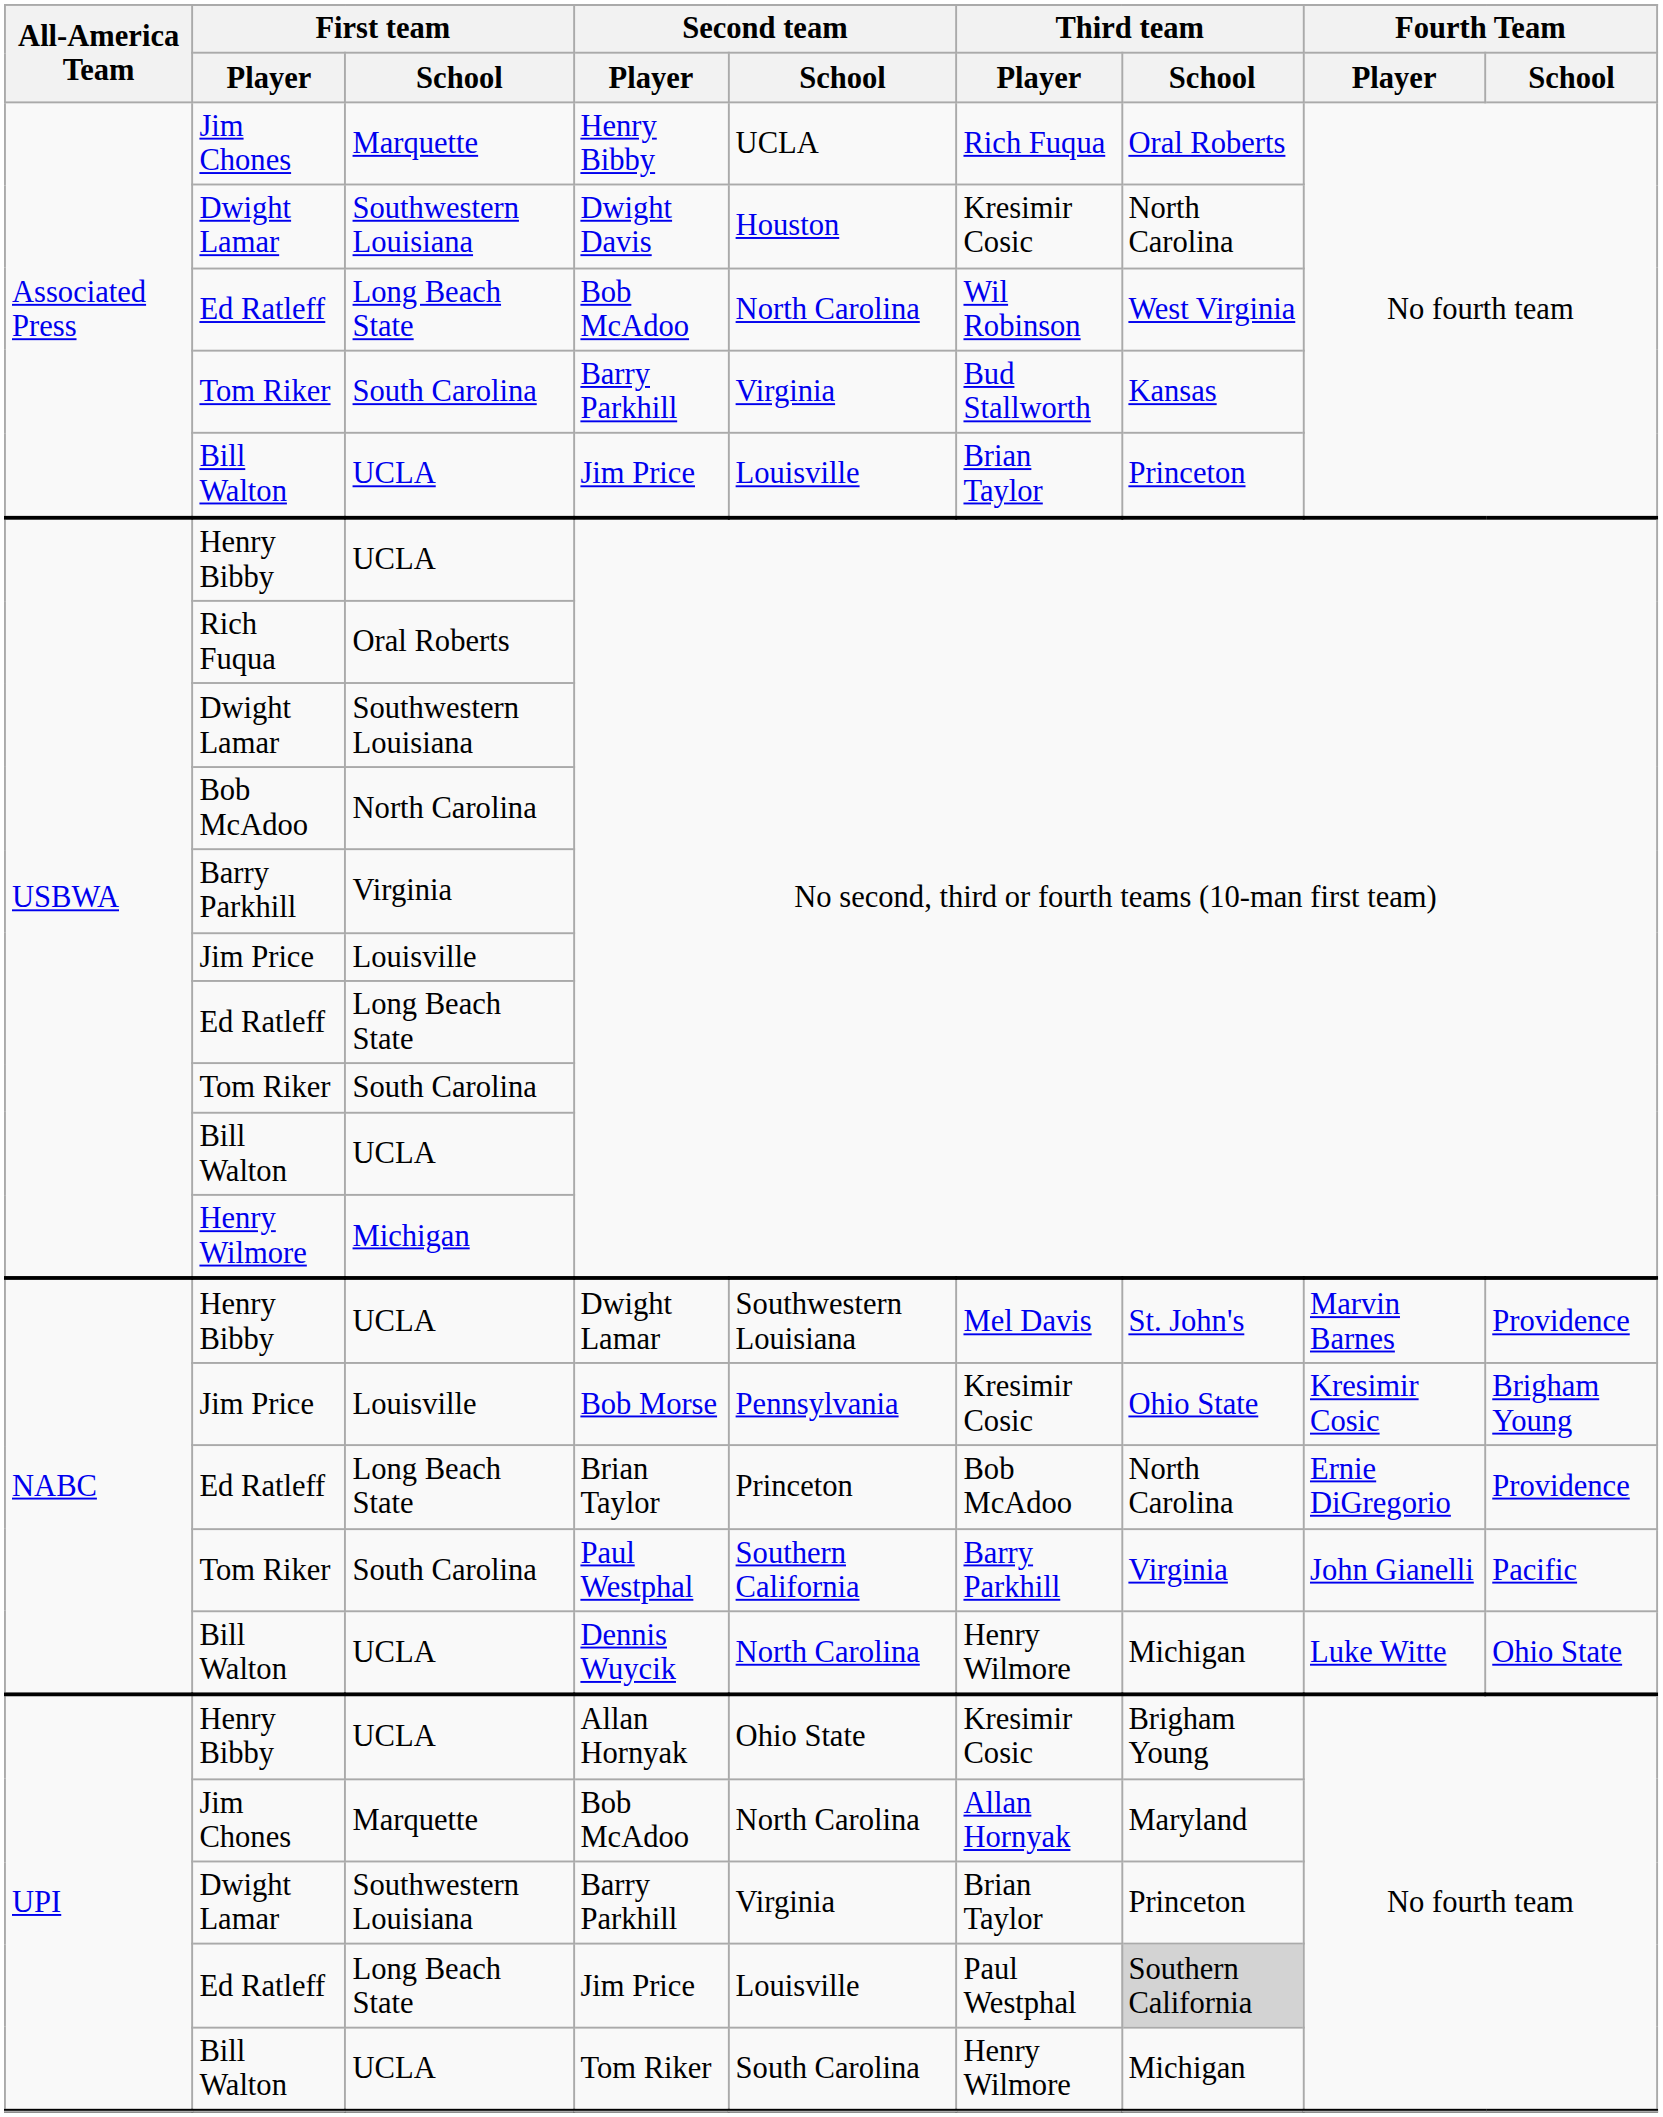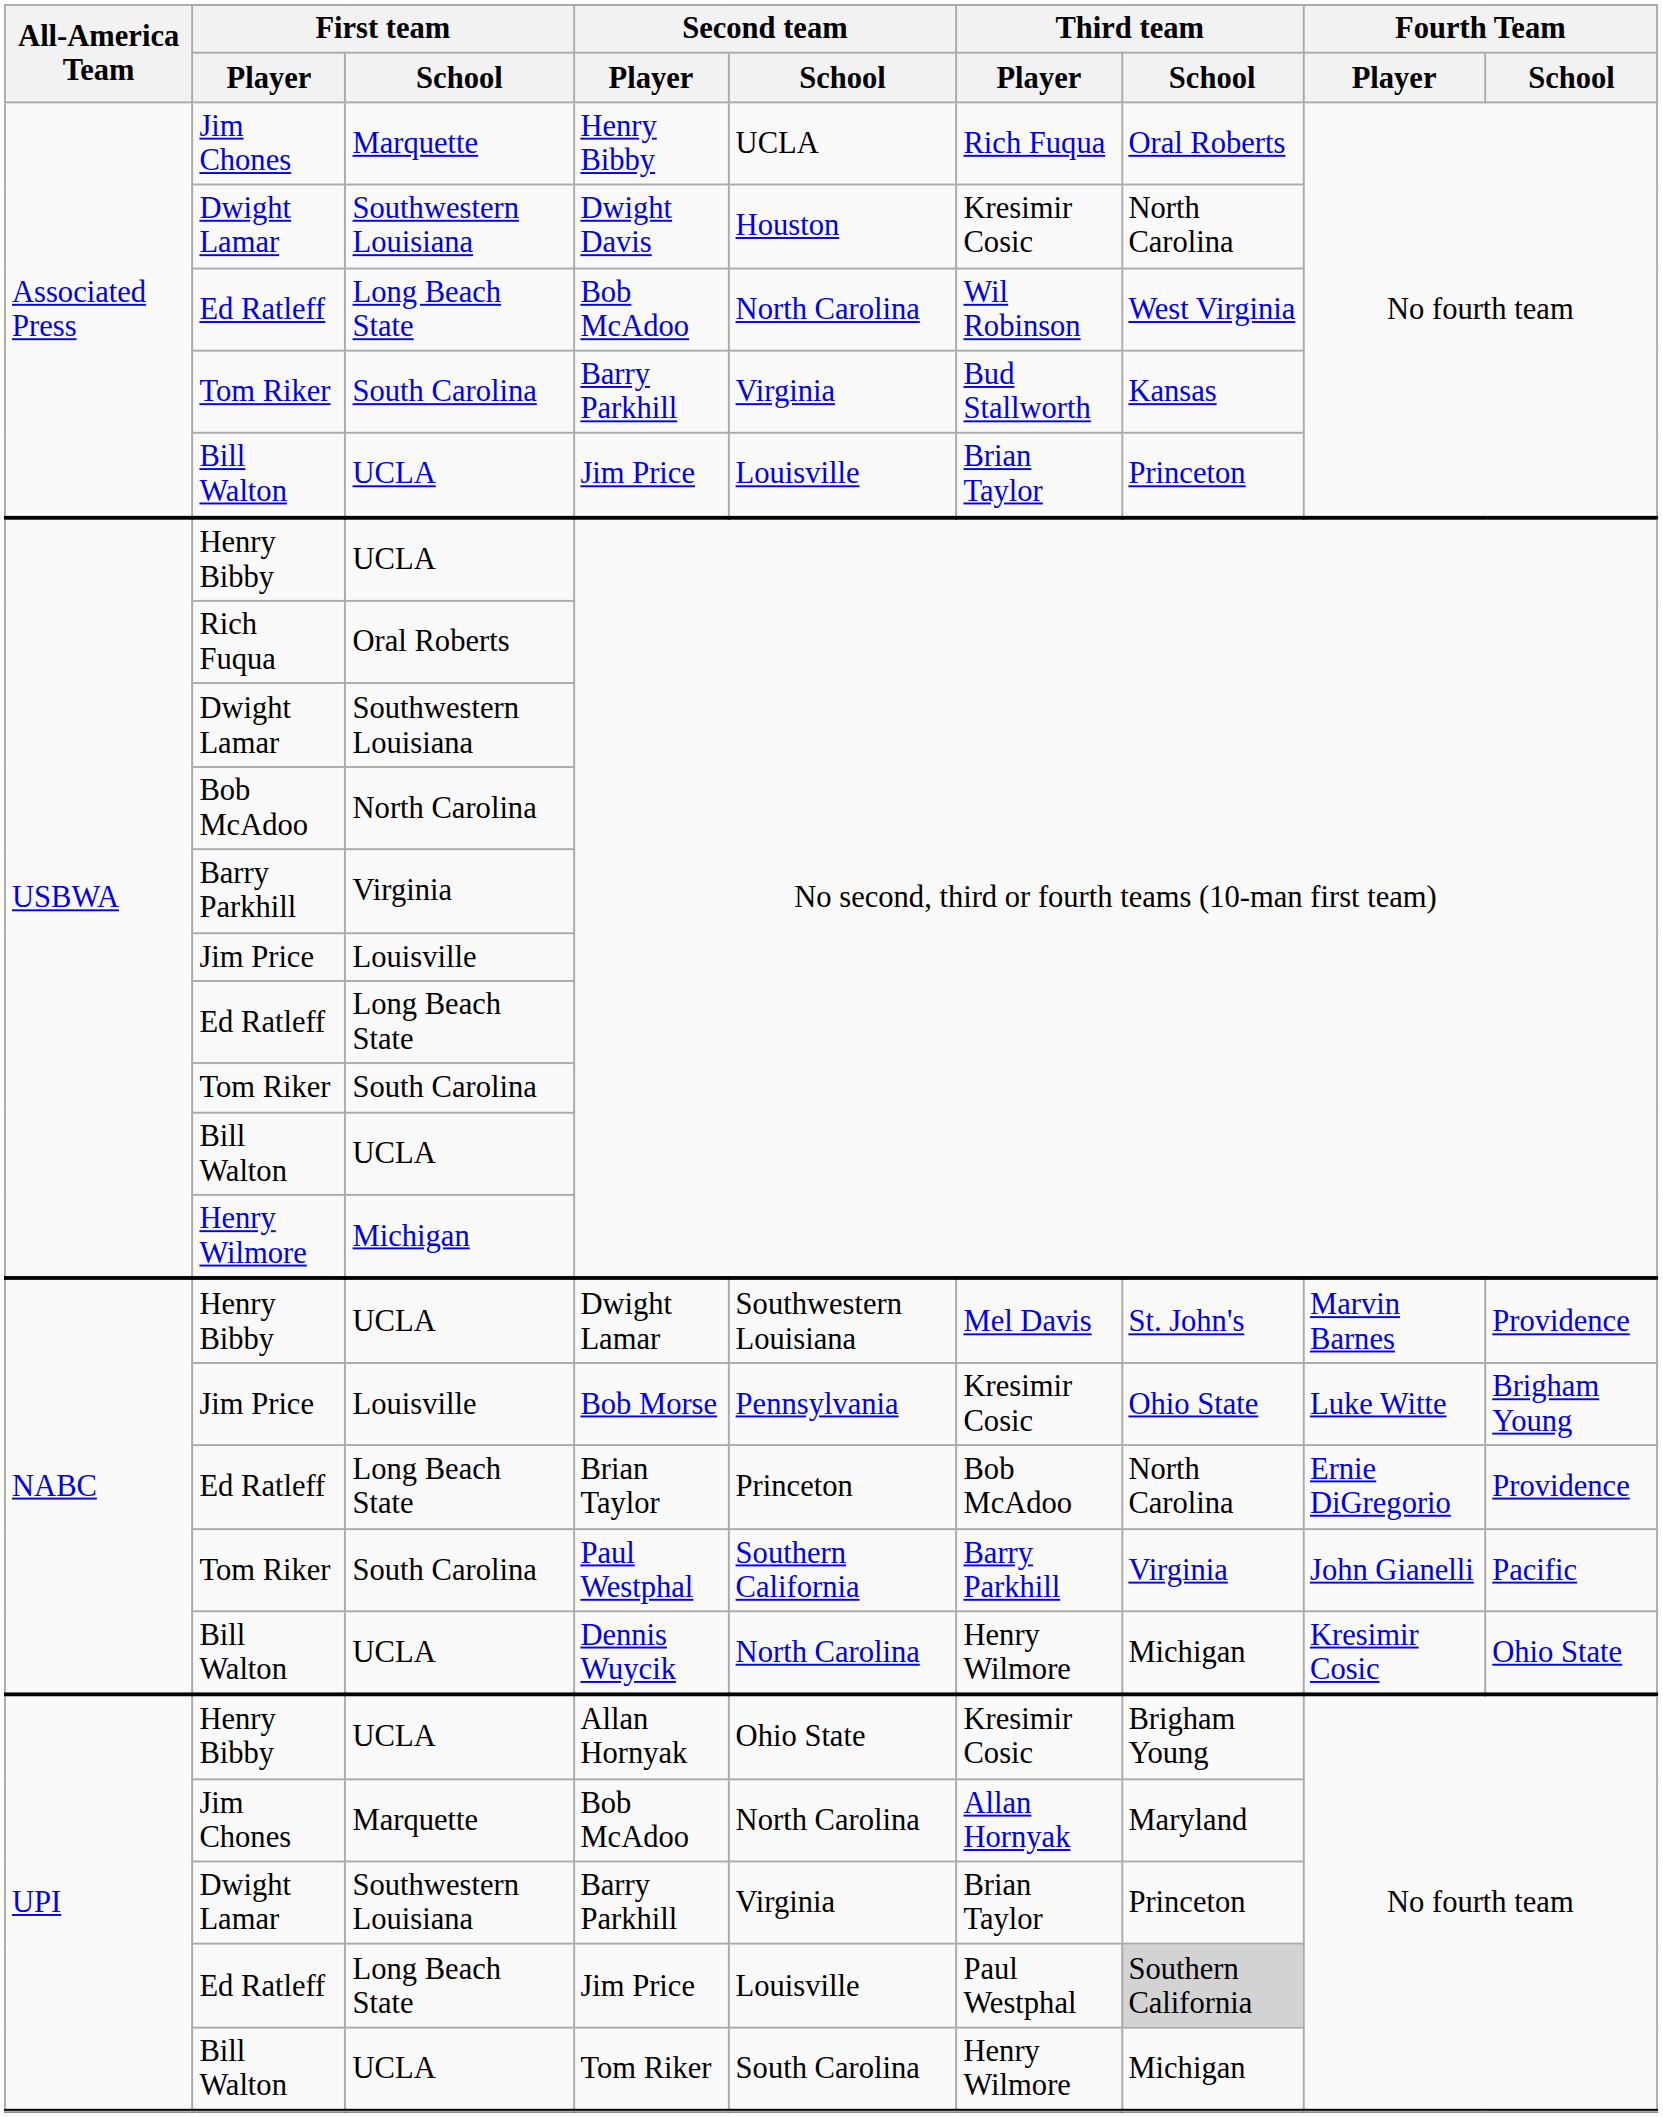Bob Morse | Fourth Team / Player: Kresimir Cosic -> Luke Witte
Dennis Wuycik | Fourth Team / Player: Luke Witte -> Kresimir Cosic
